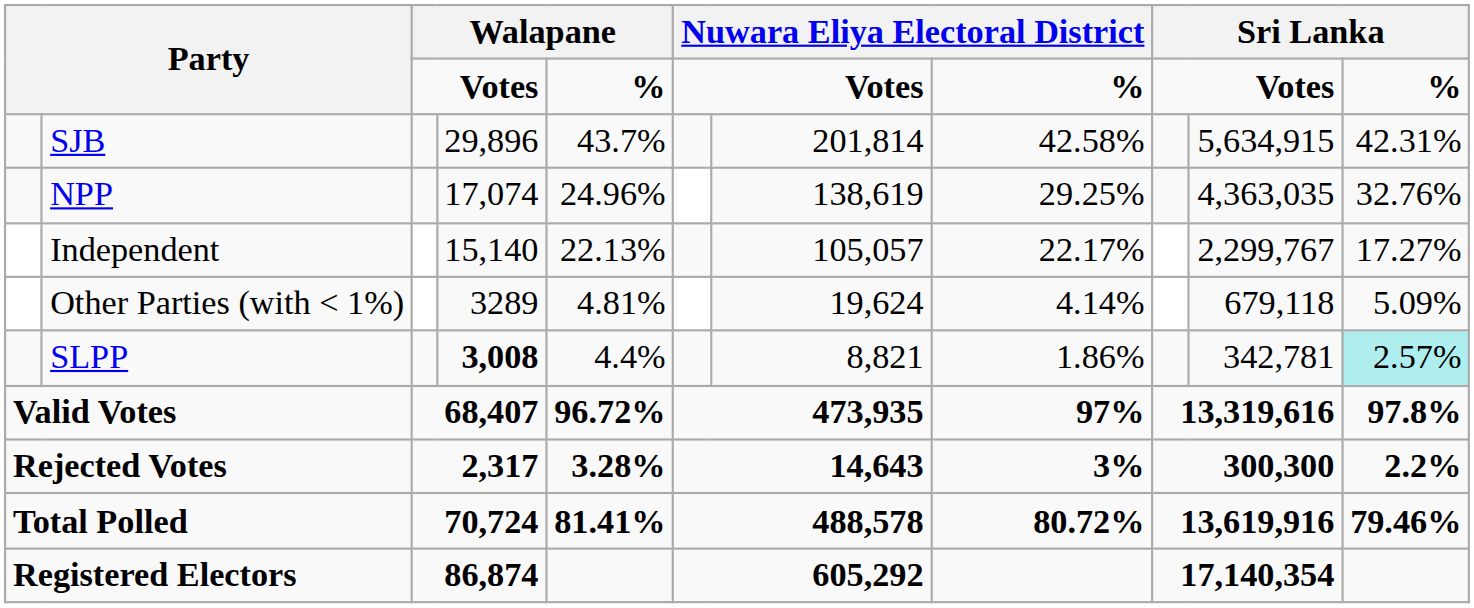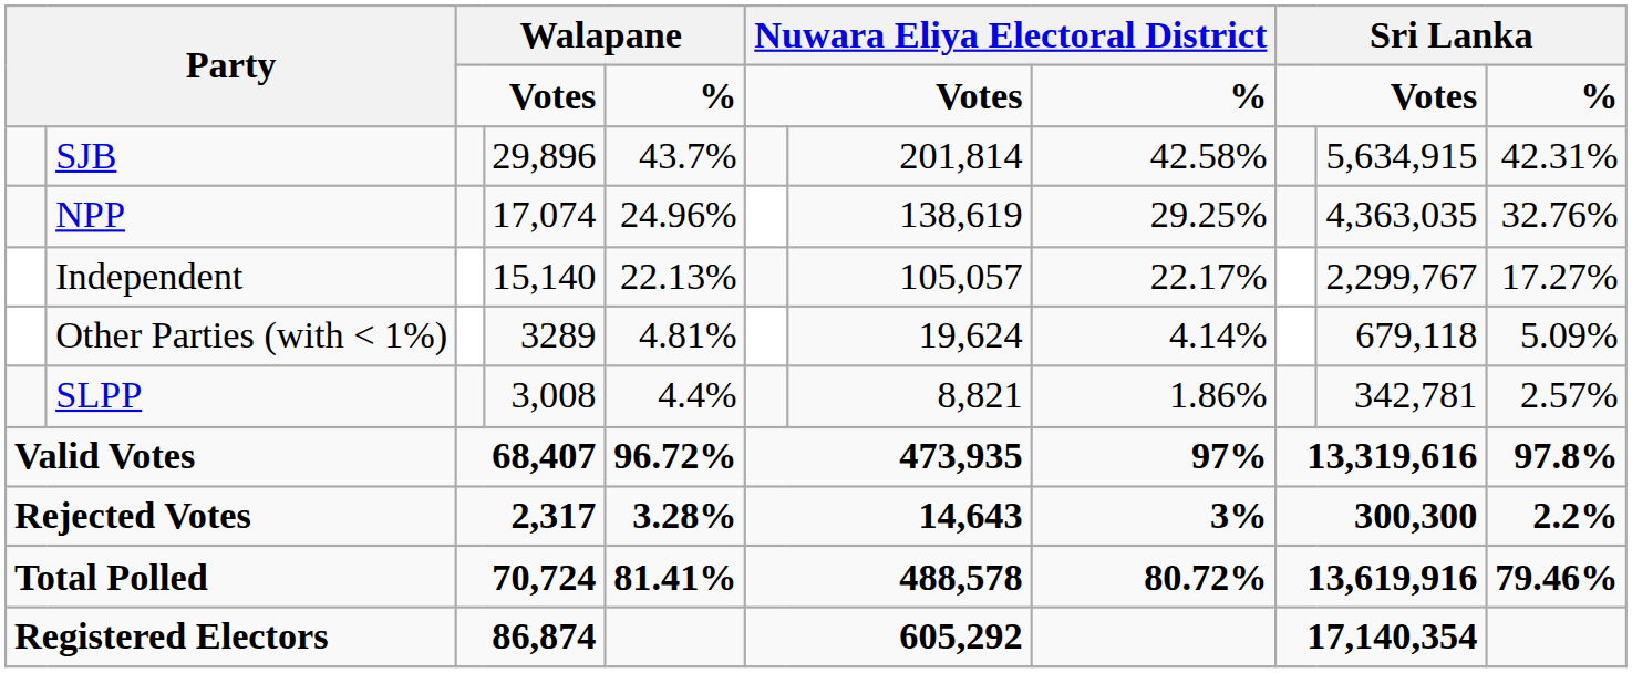SLPP | column 4: bold -> normal
SLPP | column 11: paleturquoise background -> no background
